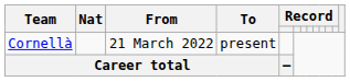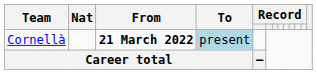Cornellà | From: normal -> bold
Cornellà | To: no background -> lightblue background
